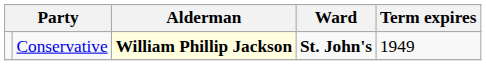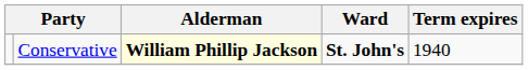Conservative | Term expires: 1949 -> 1940
